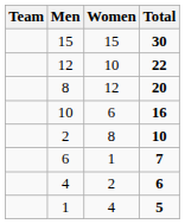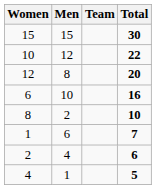columns swapped: Team <-> Women
